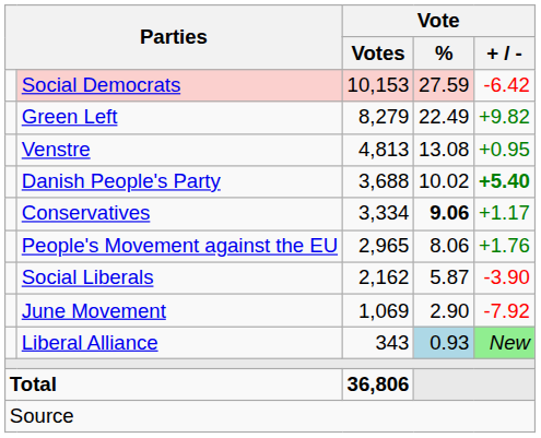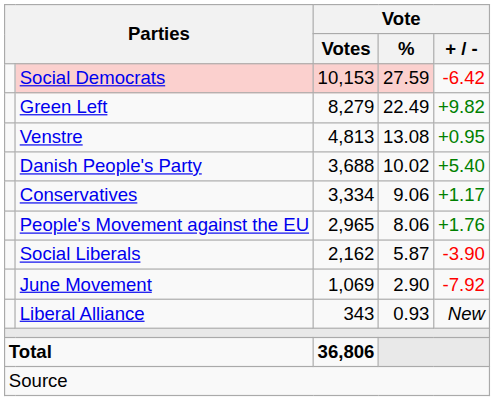Danish People's Party | Vote / + / -: bold -> normal
Conservatives | Vote / %: bold -> normal
Liberal Alliance | Vote / %: lightblue background -> no background
Liberal Alliance | Vote / + / -: lightgreen background -> no background
